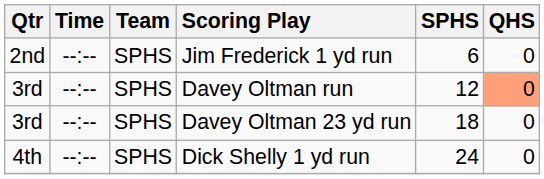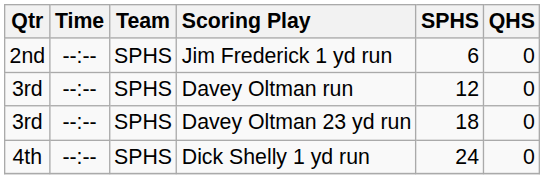Davey Oltman run | QHS: lightsalmon background -> no background
